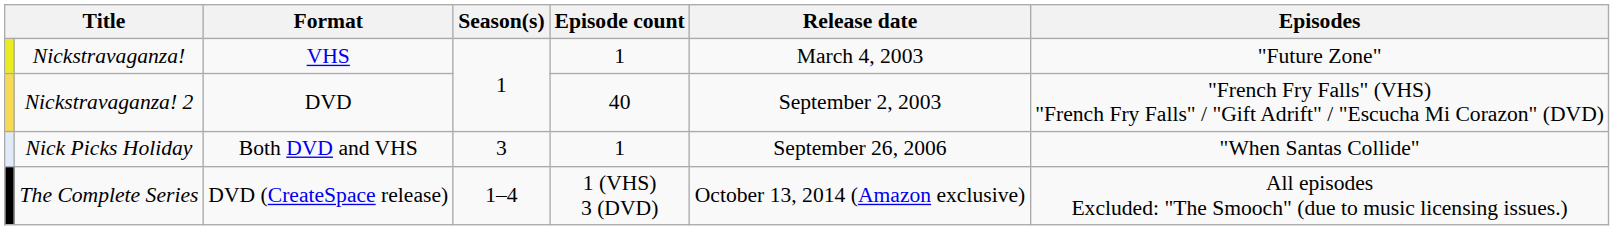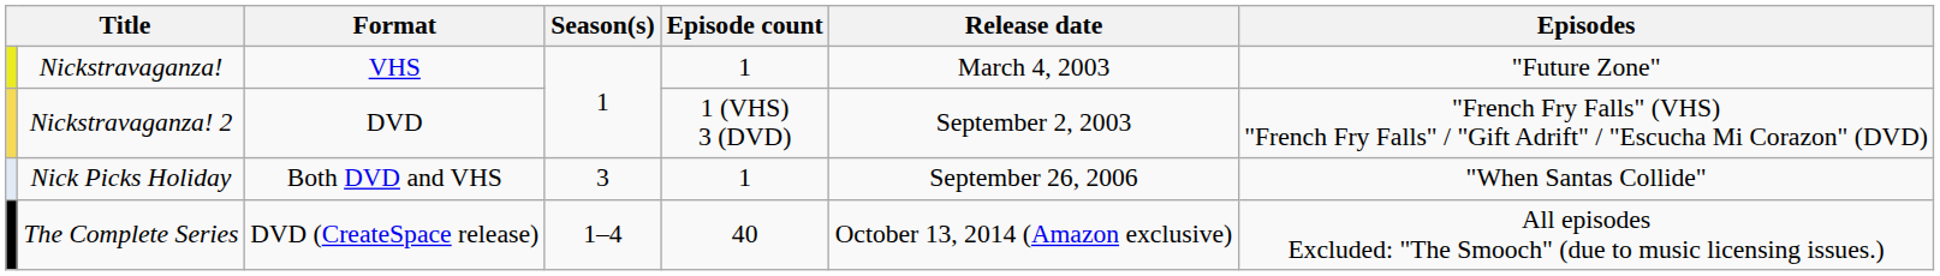Nickstravaganza! 2 | Episode count: 40 -> 1 (VHS) 3 (DVD)
The Complete Series | Episode count: 1 (VHS) 3 (DVD) -> 40
